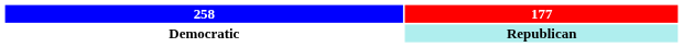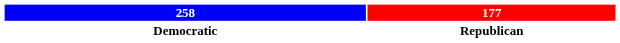Democratic | 177: paleturquoise background -> no background
